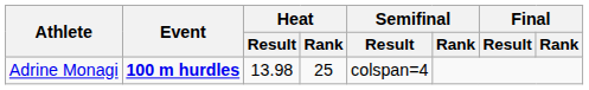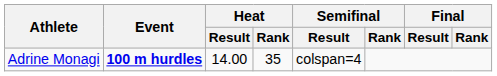Adrine Monagi | Heat / Result: 13.98 -> 14.00
Adrine Monagi | Heat / Rank: 25 -> 35
